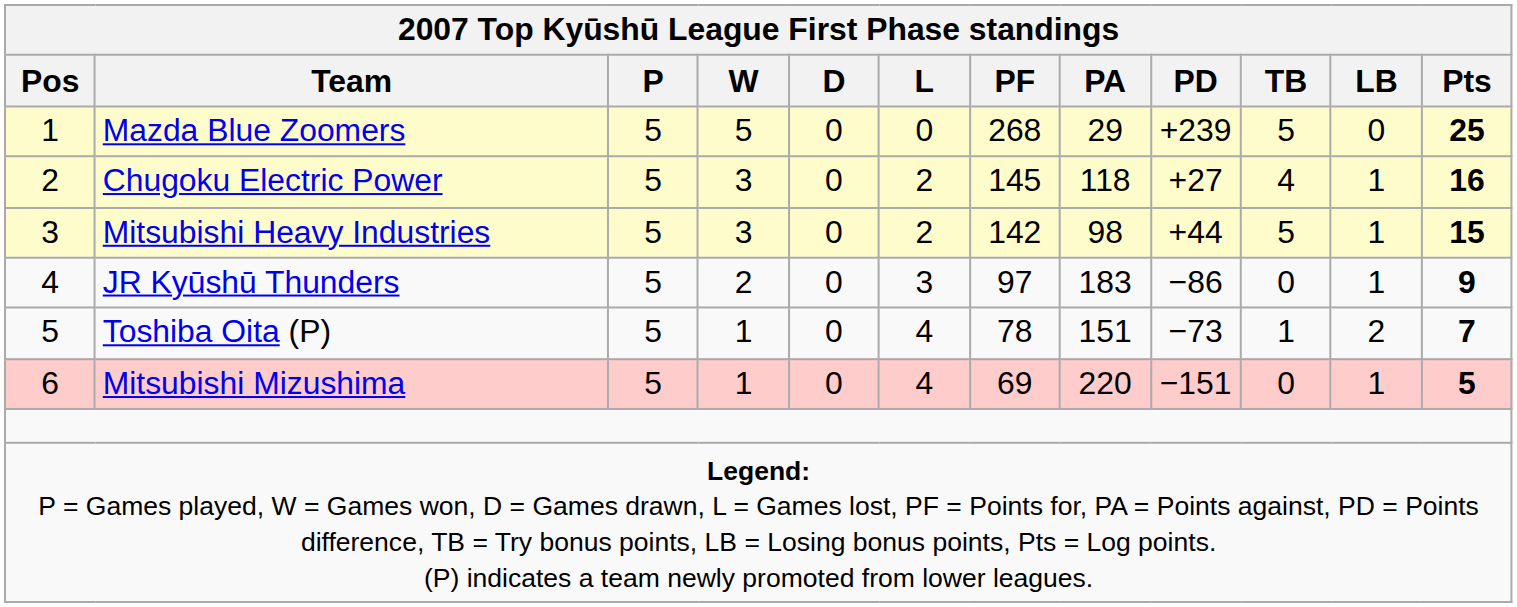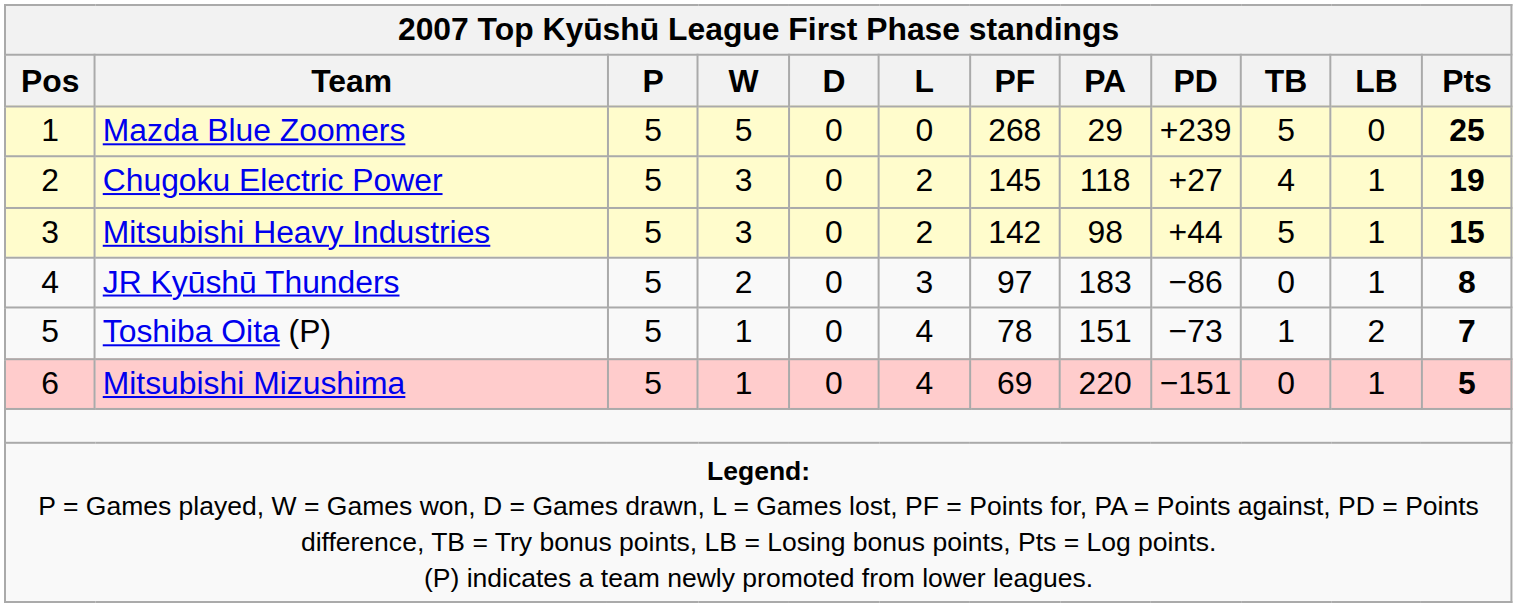Chugoku Electric Power | Pts: 16 -> 19
JR Kyūshū Thunders | Pts: 9 -> 8
